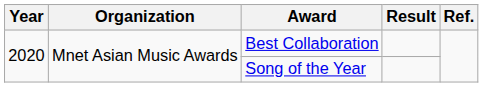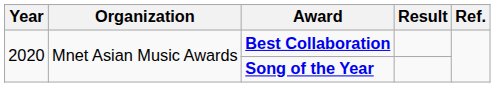Best Collaboration | Award: normal -> bold
Song of the Year | Award: normal -> bold
